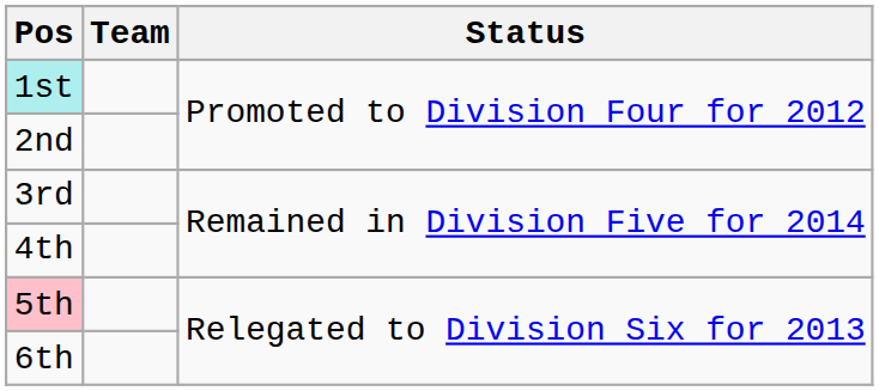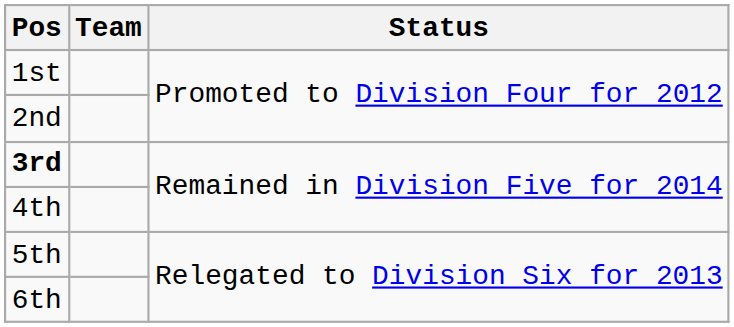1st | Pos: paleturquoise background -> no background
3rd | Pos: normal -> bold
5th | Pos: pink background -> no background
